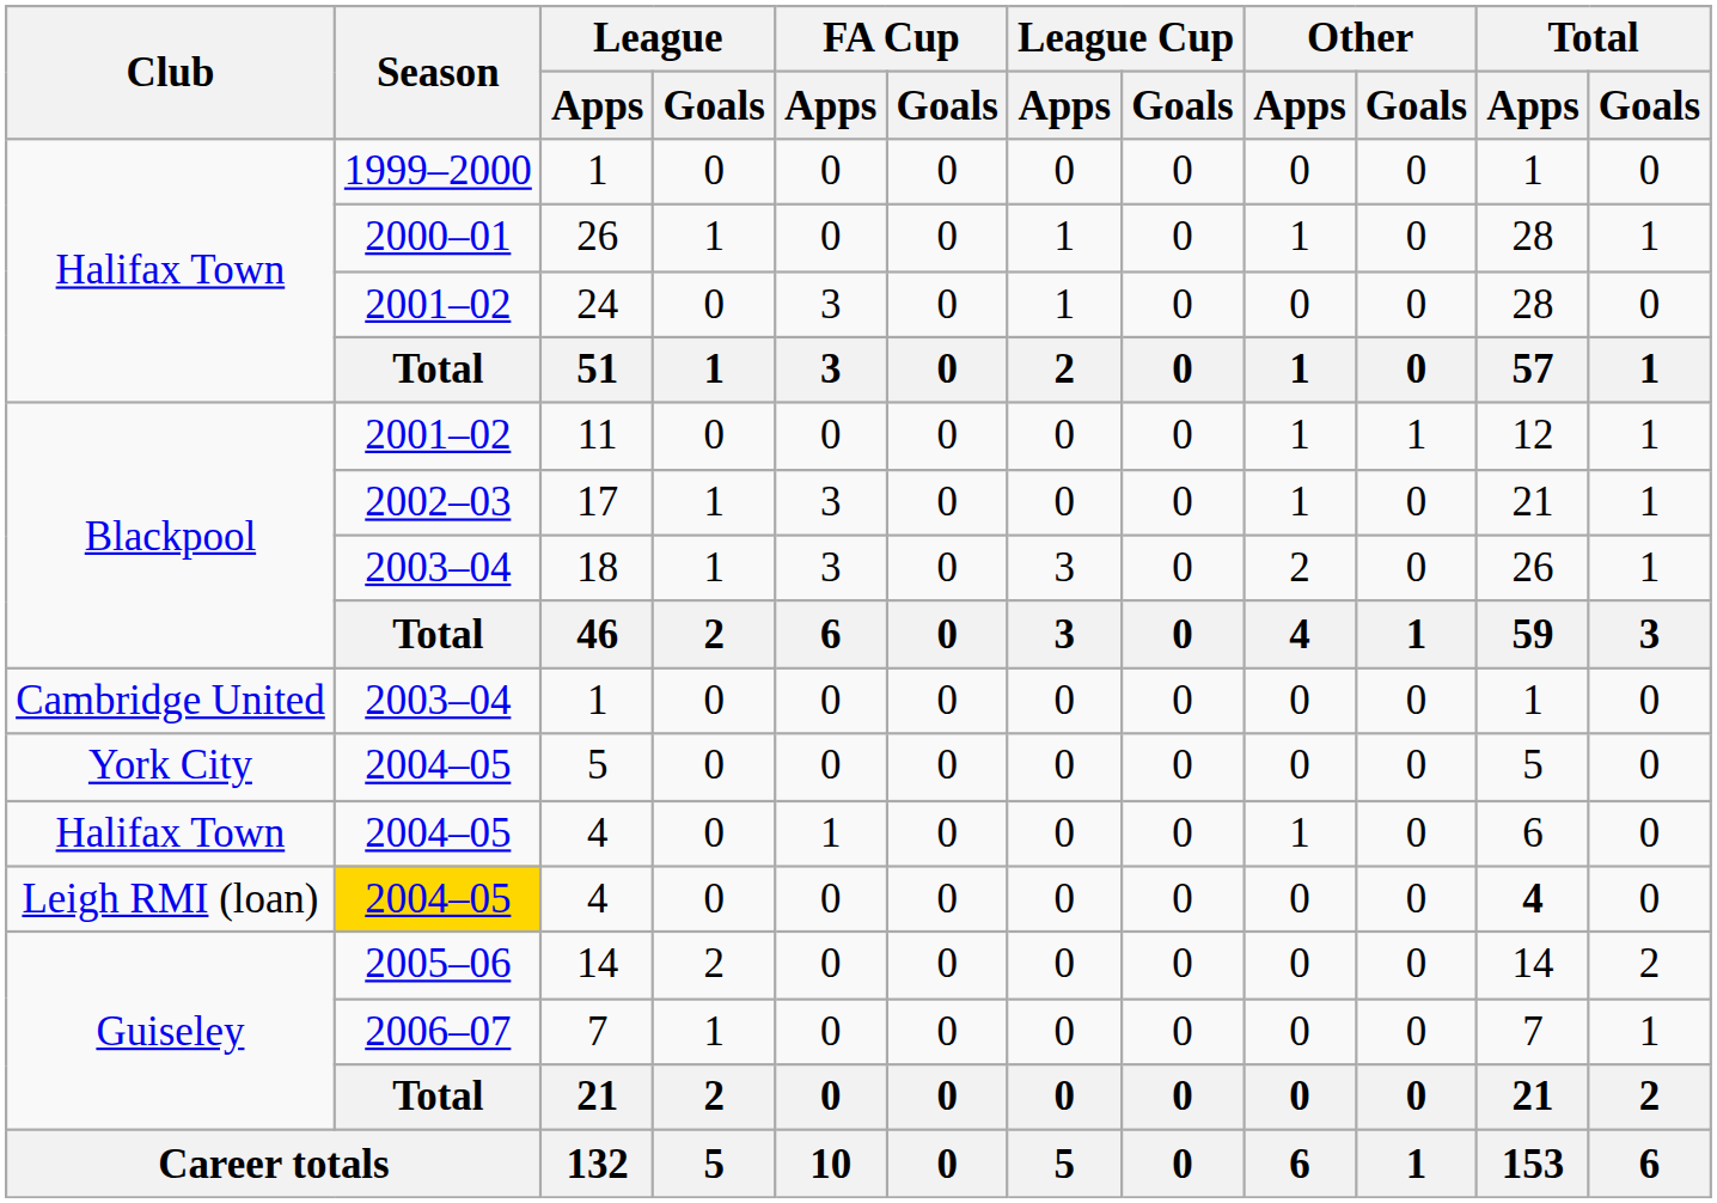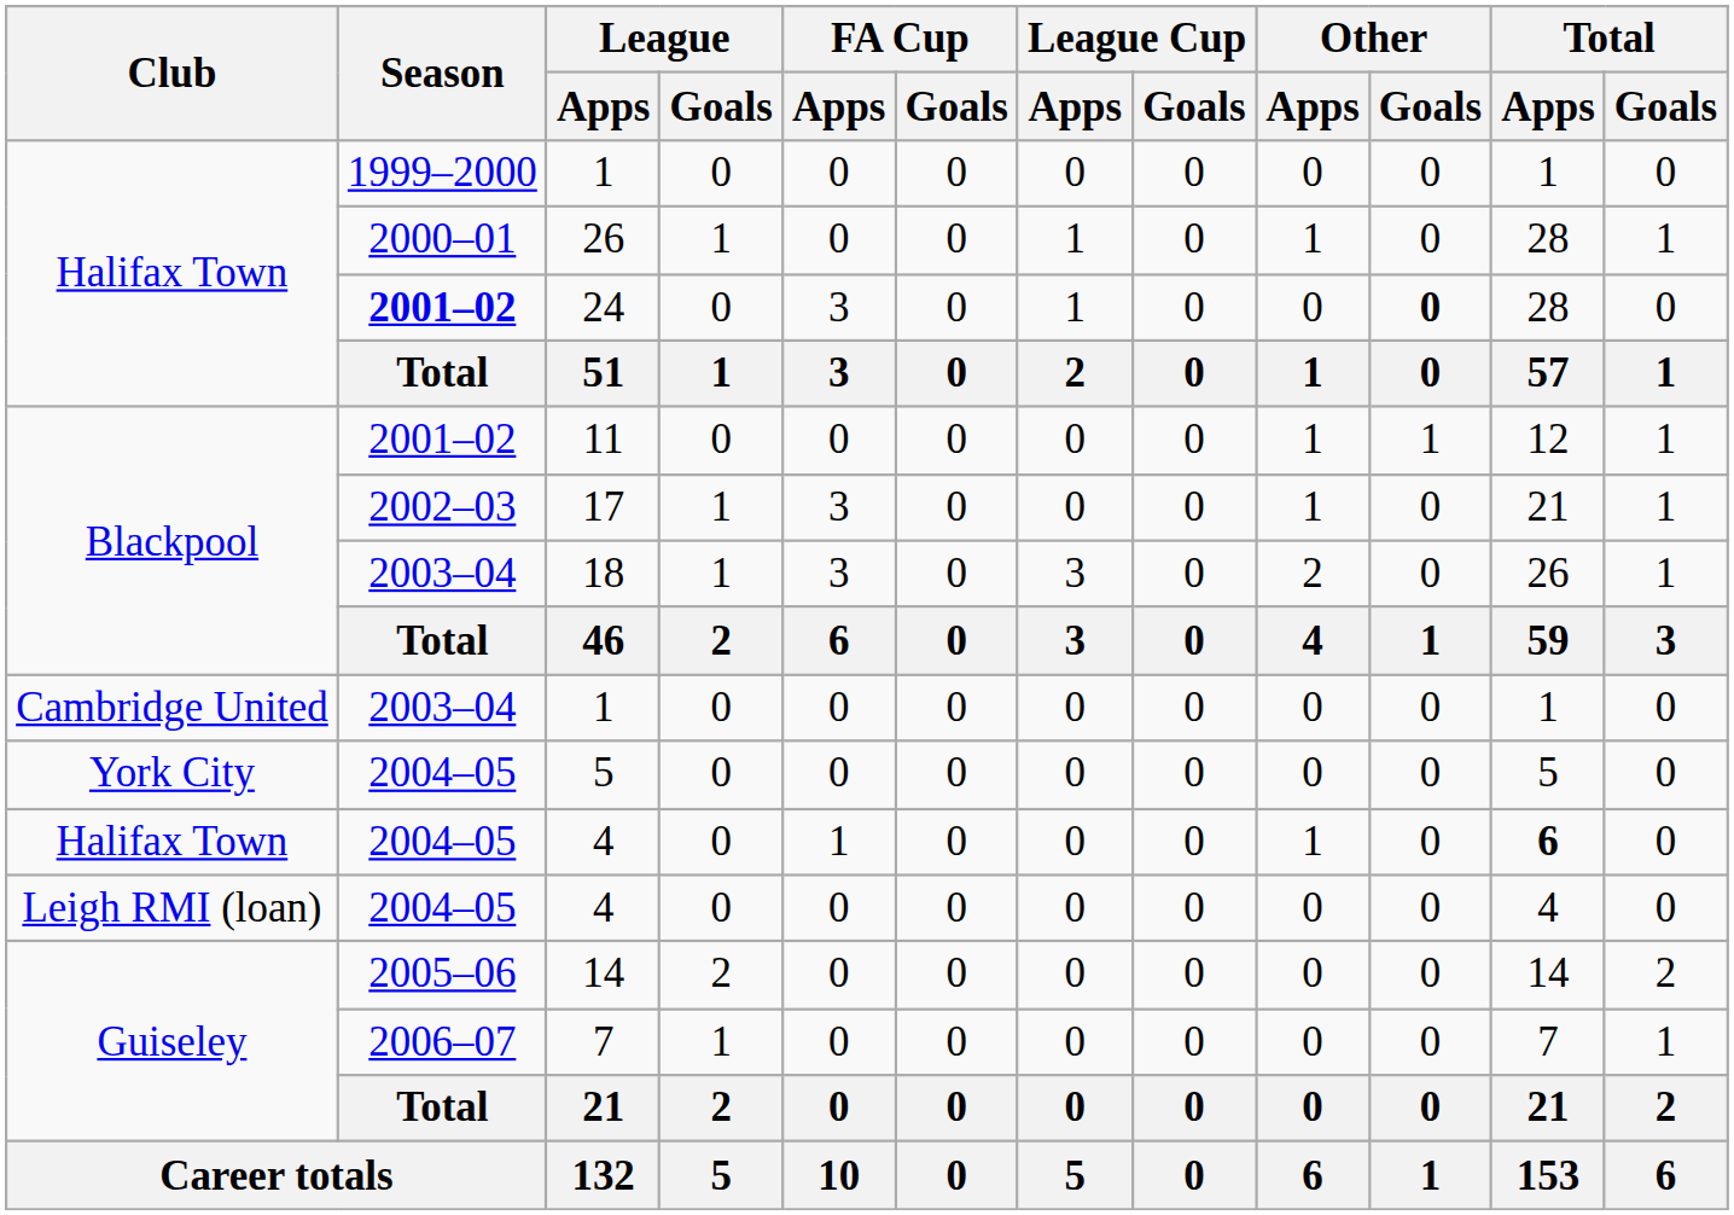24 | Season: normal -> bold
24 | Other / Goals: normal -> bold
Halifax Town / 4 | Total / Apps: normal -> bold
Leigh RMI (loan) / 4 | Season: gold background -> no background
Leigh RMI (loan) / 4 | Total / Apps: bold -> normal
